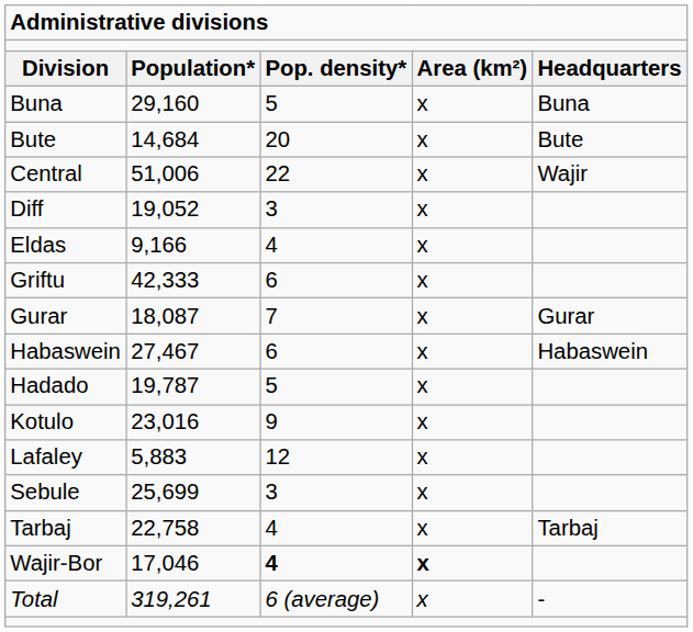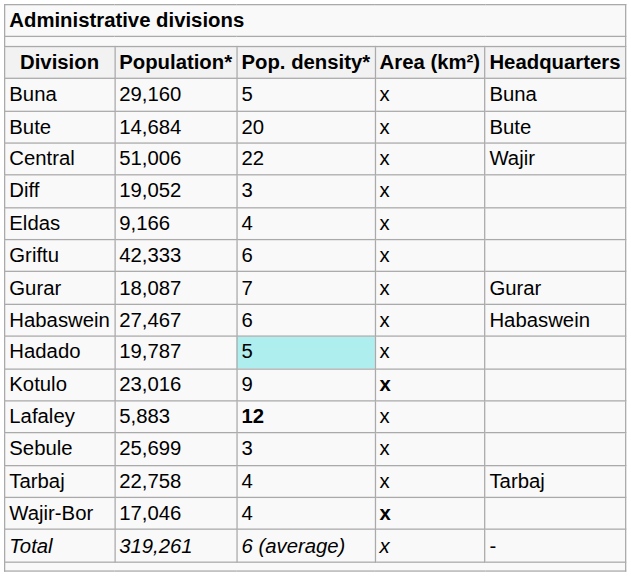Hadado | column 3: no background -> paleturquoise background
Kotulo | column 4: normal -> bold
Lafaley | column 3: normal -> bold
Wajir-Bor | column 3: bold -> normal
